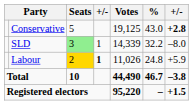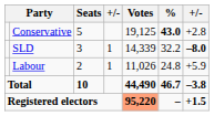Conservative | %: normal -> bold
Conservative | column 7: bold -> normal
SLD | Seats: lightgreen background -> no background
SLD | column 7: normal -> bold
Labour | Seats: gold background -> no background
Labour | column 4: bold -> normal
Registered electors | Votes: no background -> lightsalmon background
